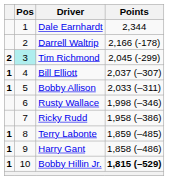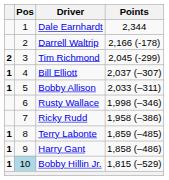Tim Richmond | Pos: paleturquoise background -> no background
Bobby Hillin Jr. | Pos: no background -> lightblue background
Bobby Hillin Jr. | Points: bold -> normal
